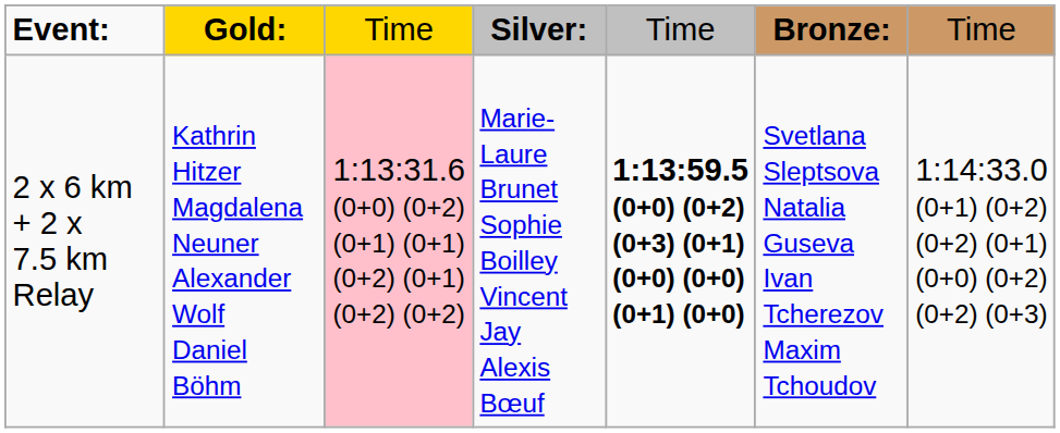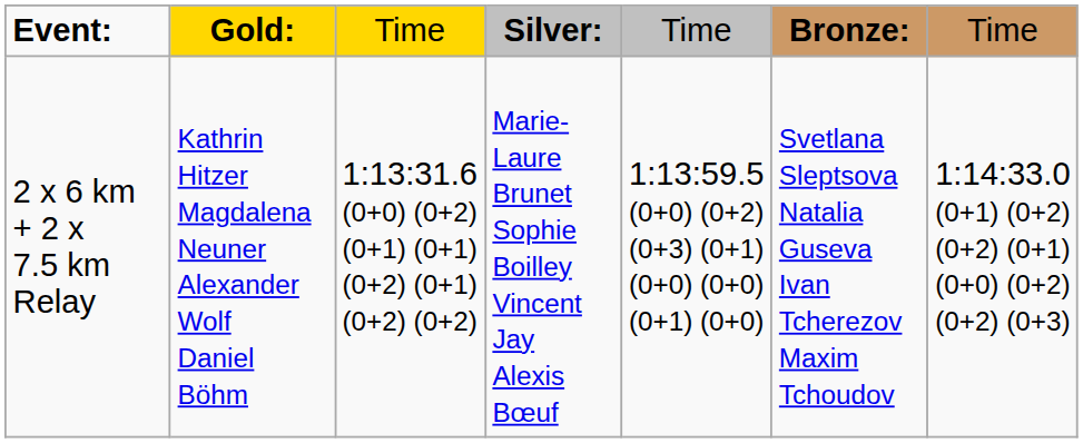2 x 6 km + 2 x 7.5 km Relay | column 3: pink background -> no background
2 x 6 km + 2 x 7.5 km Relay | column 5: bold -> normal
